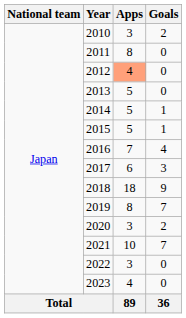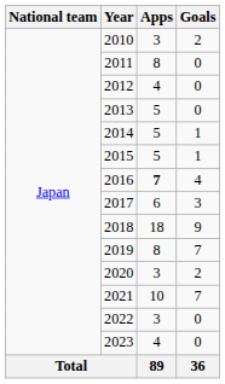2012 | Apps: lightsalmon background -> no background
2016 | Apps: normal -> bold
